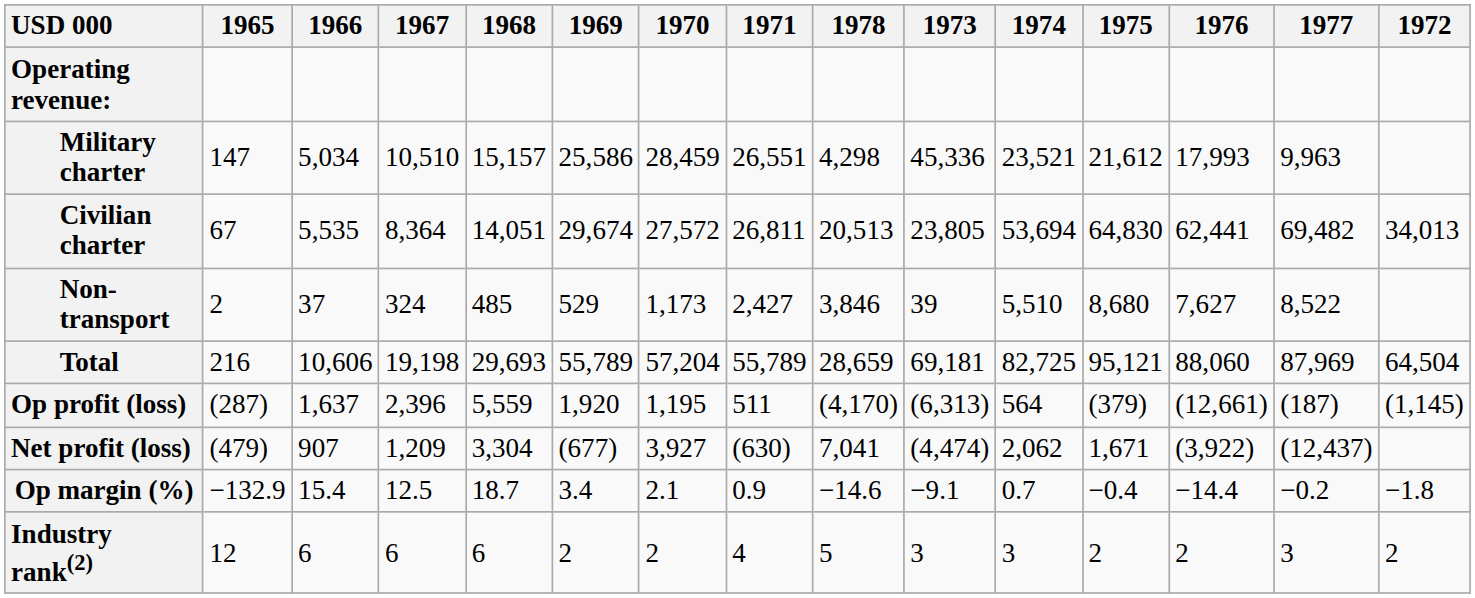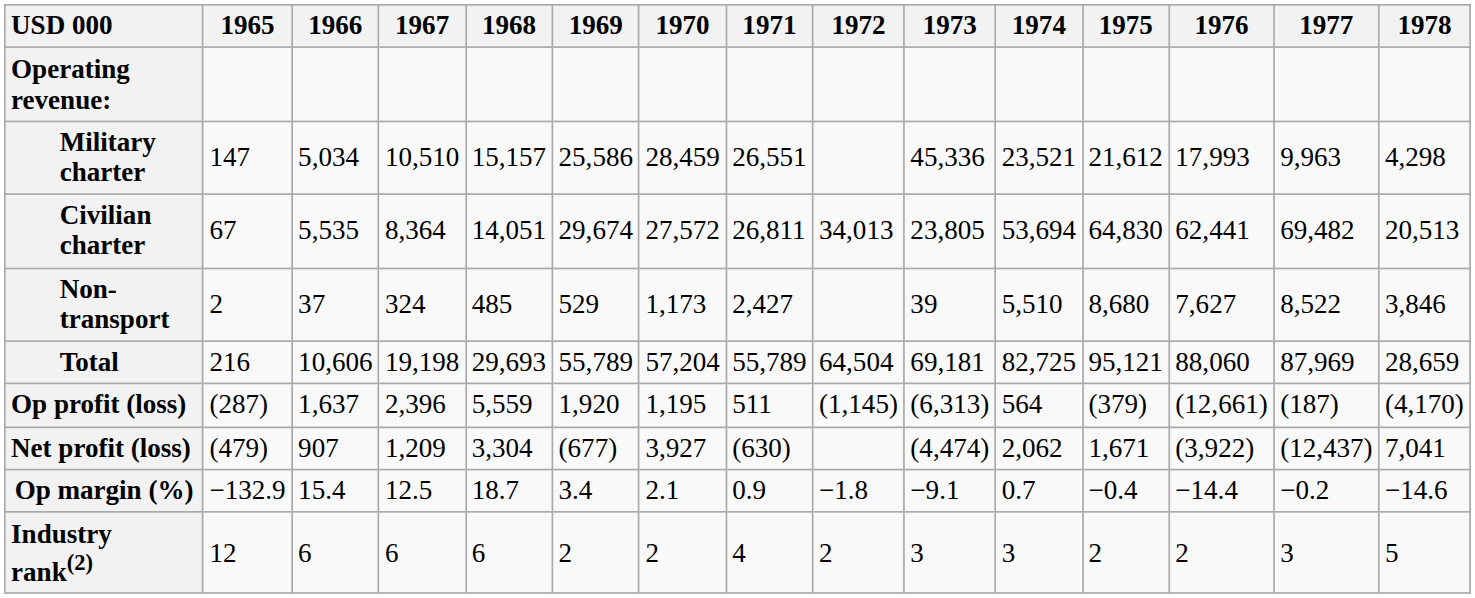columns swapped: 1972 <-> 1978
